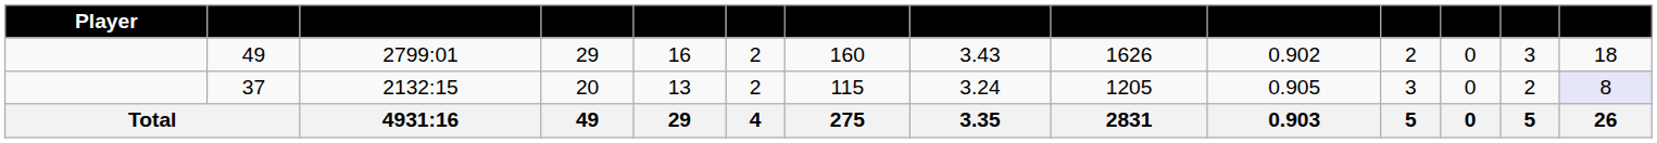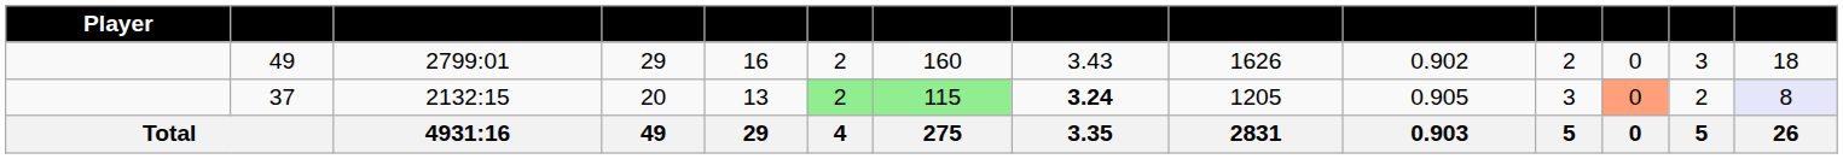37 | column 6: no background -> lightgreen background
37 | column 7: no background -> lightgreen background
37 | column 8: normal -> bold
37 | column 12: no background -> lightsalmon background
